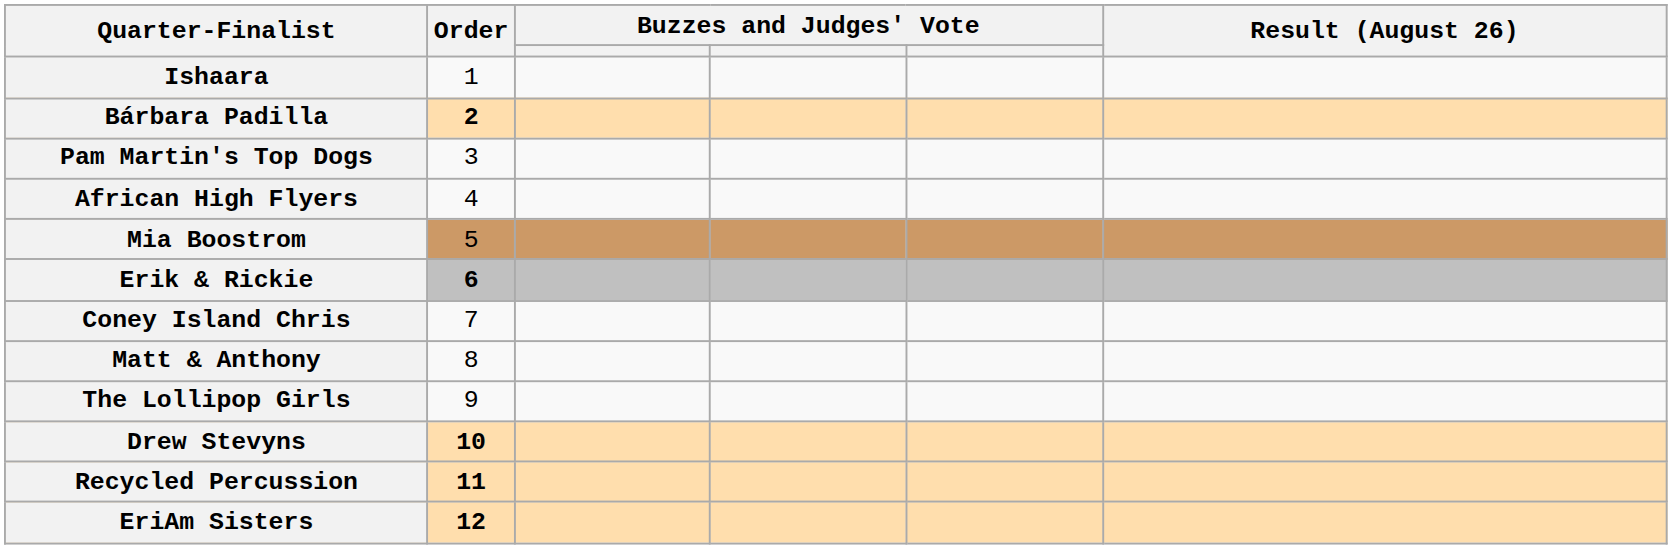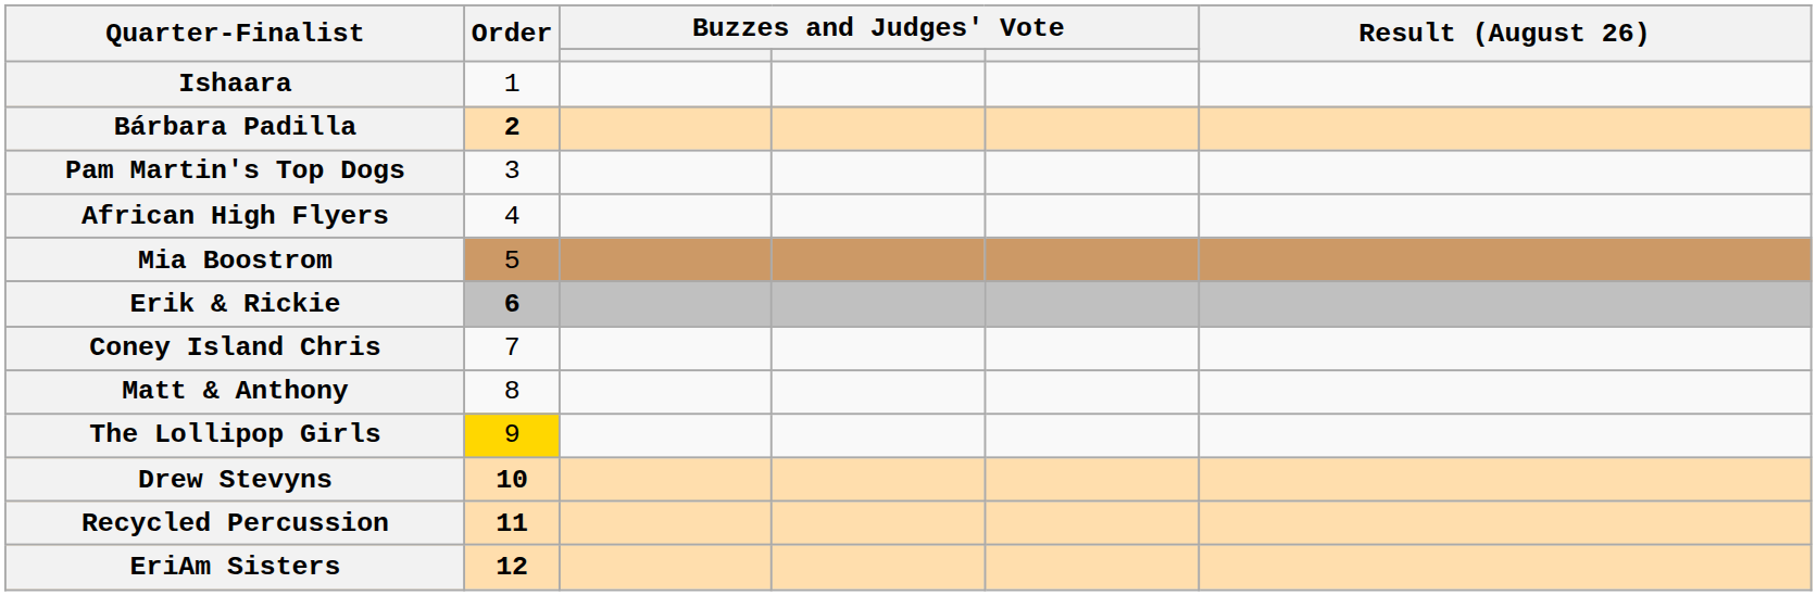The Lollipop Girls | Order: no background -> gold background
